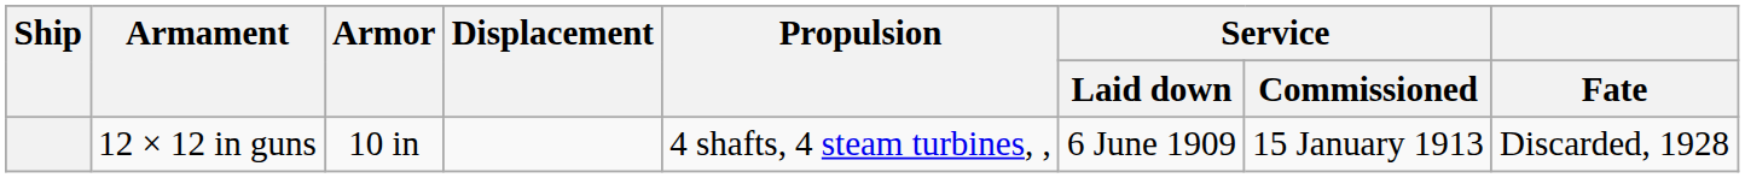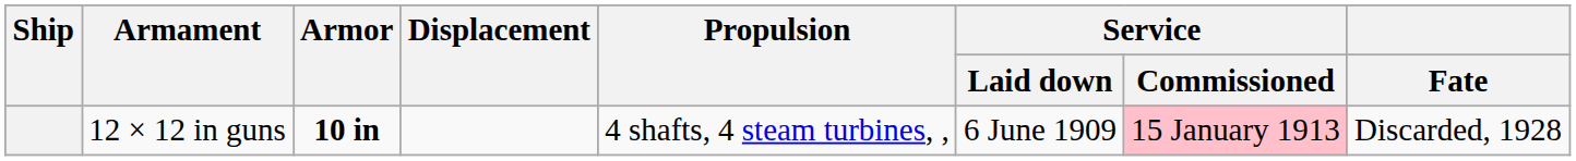12 × 12 in guns | Armor: normal -> bold
12 × 12 in guns | Service / Commissioned: no background -> pink background
